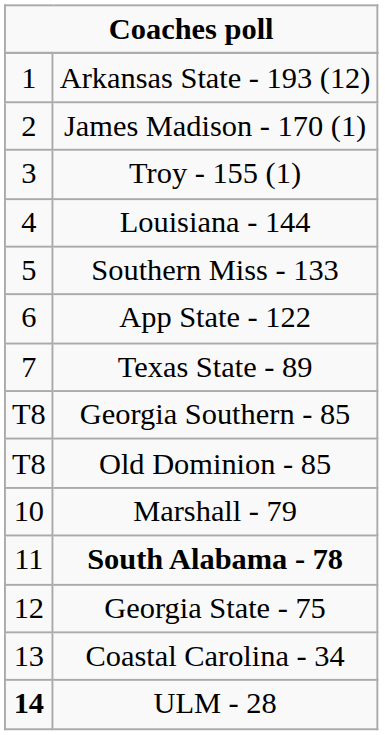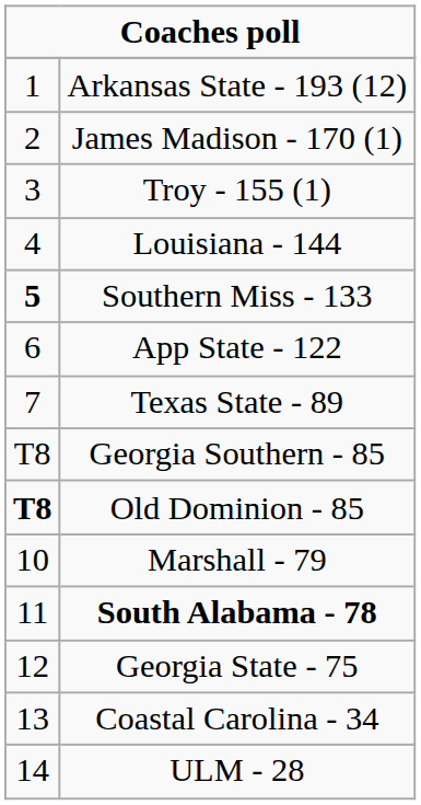Southern Miss - 133 | column 1: normal -> bold
Old Dominion - 85 | column 1: normal -> bold
ULM - 28 | column 1: bold -> normal
